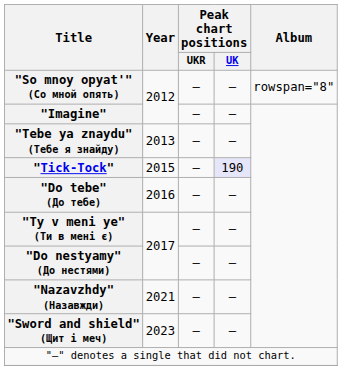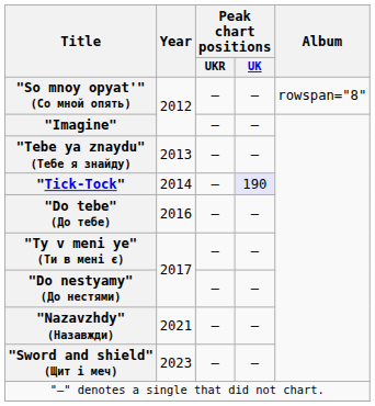"Tick-Tock" | Year: 2015 -> 2014
